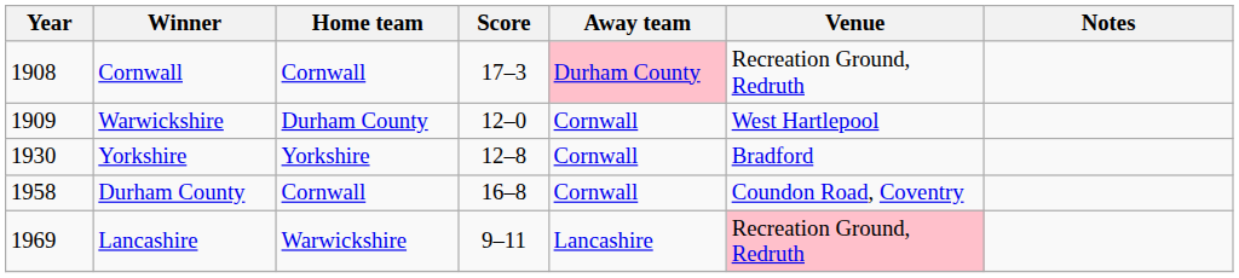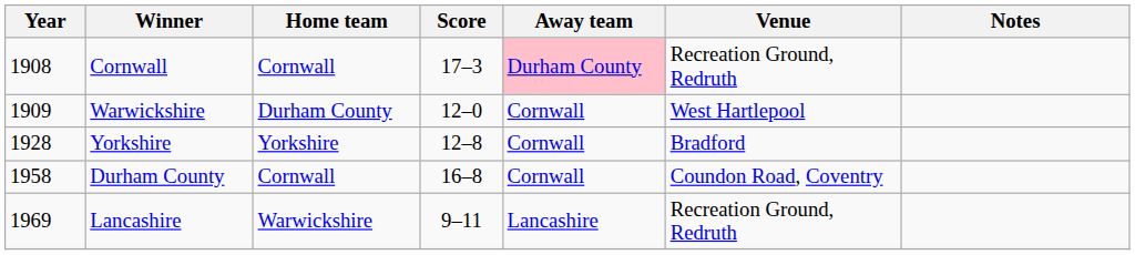row 4 | Year: 1930 -> 1928
row 6 | Venue: pink background -> no background
